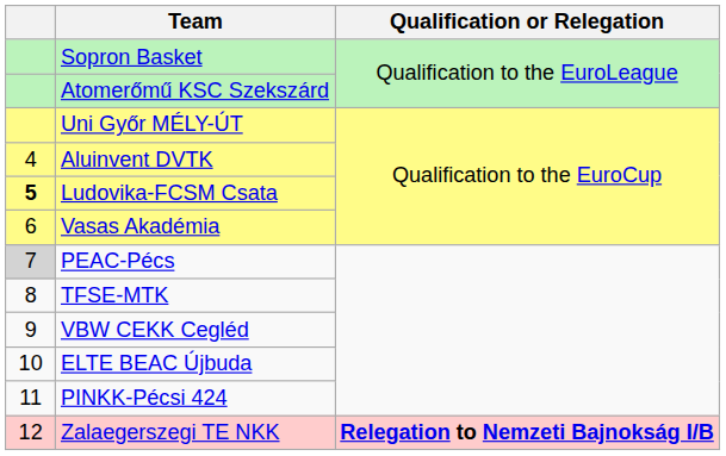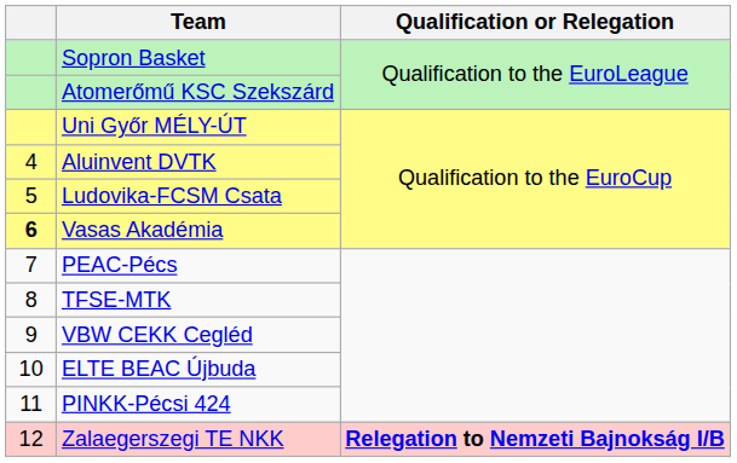Ludovika-FCSM Csata | column 1: bold -> normal
Vasas Akadémia | column 1: normal -> bold
PEAC-Pécs | column 1: lightgrey background -> no background
